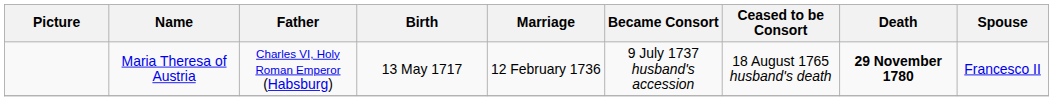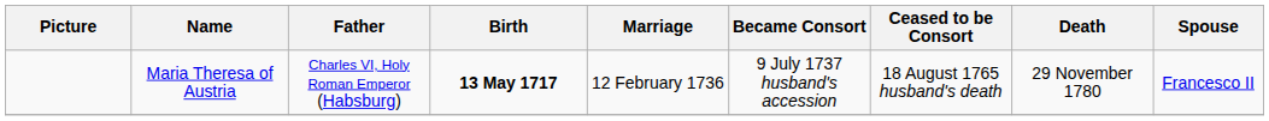Maria Theresa of Austria | Birth: normal -> bold
Maria Theresa of Austria | Death: bold -> normal
